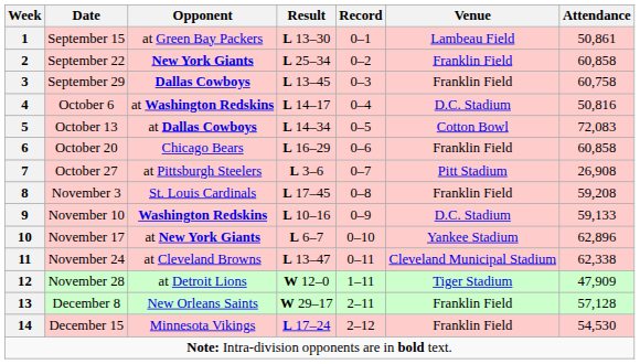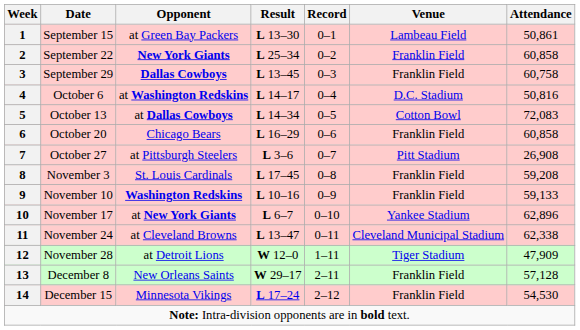9 | Venue: D.C. Stadium -> Franklin Field
